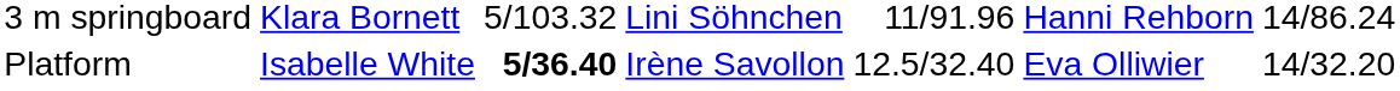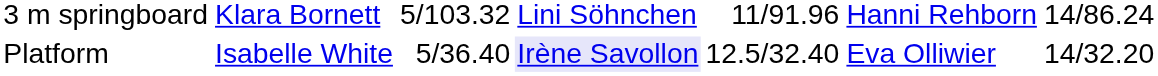Platform | column 3: bold -> normal
Platform | column 4: no background -> lavender background
